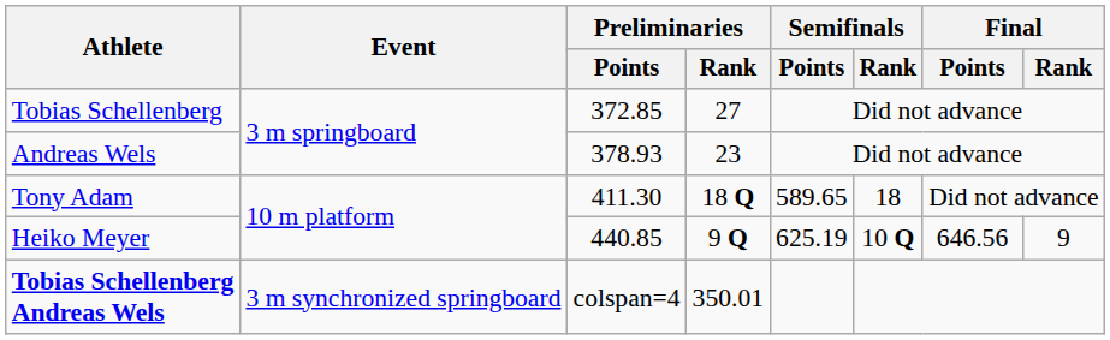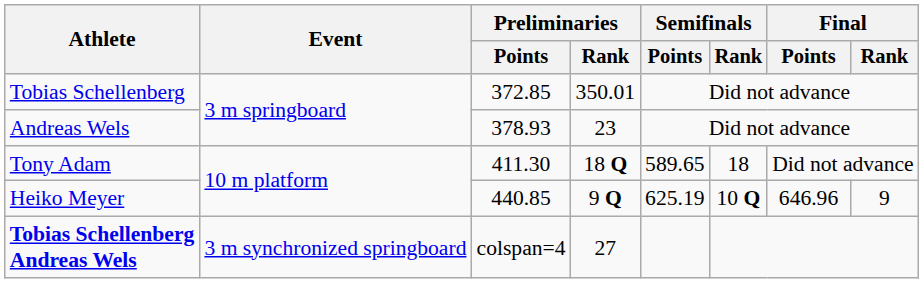Tobias Schellenberg | Preliminaries / Rank: 27 -> 350.01
Heiko Meyer | Final / Points: 646.56 -> 646.96
Tobias Schellenberg Andreas Wels | Preliminaries / Rank: 350.01 -> 27
